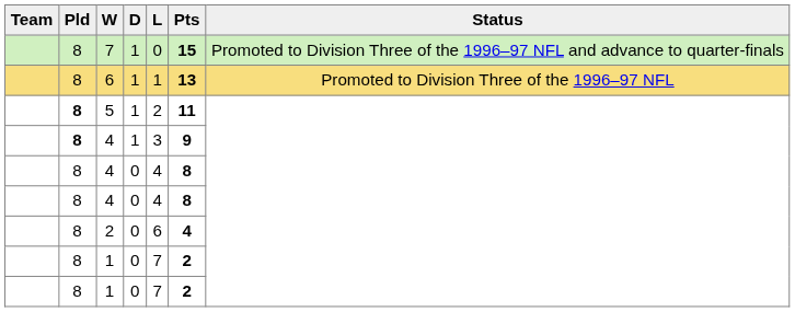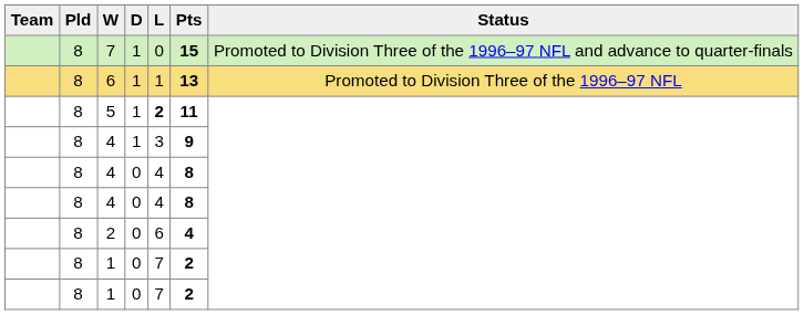5 | Pld: bold -> normal
5 | L: normal -> bold
4 / 1 | Pld: bold -> normal
